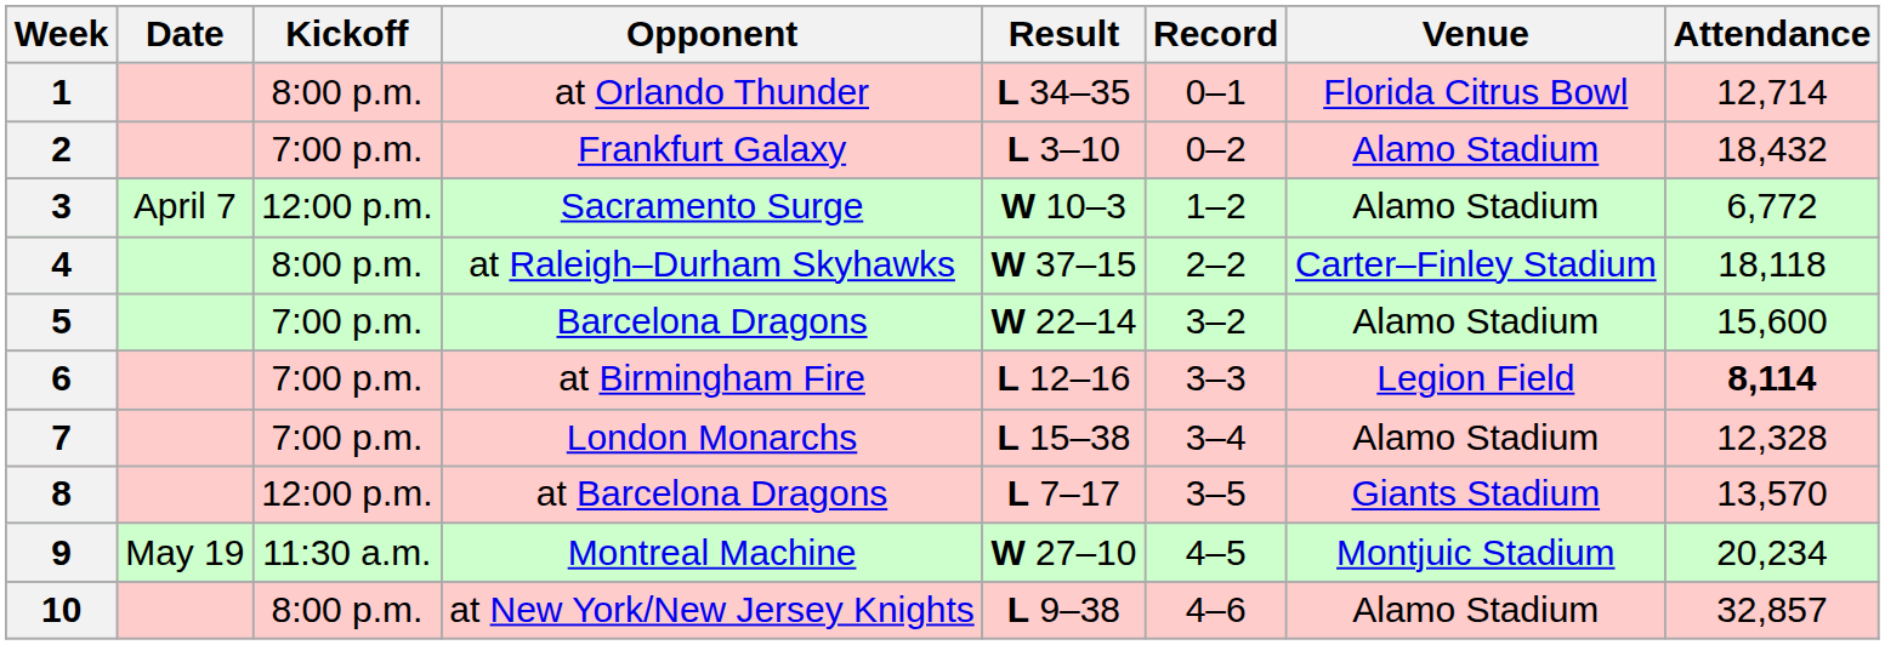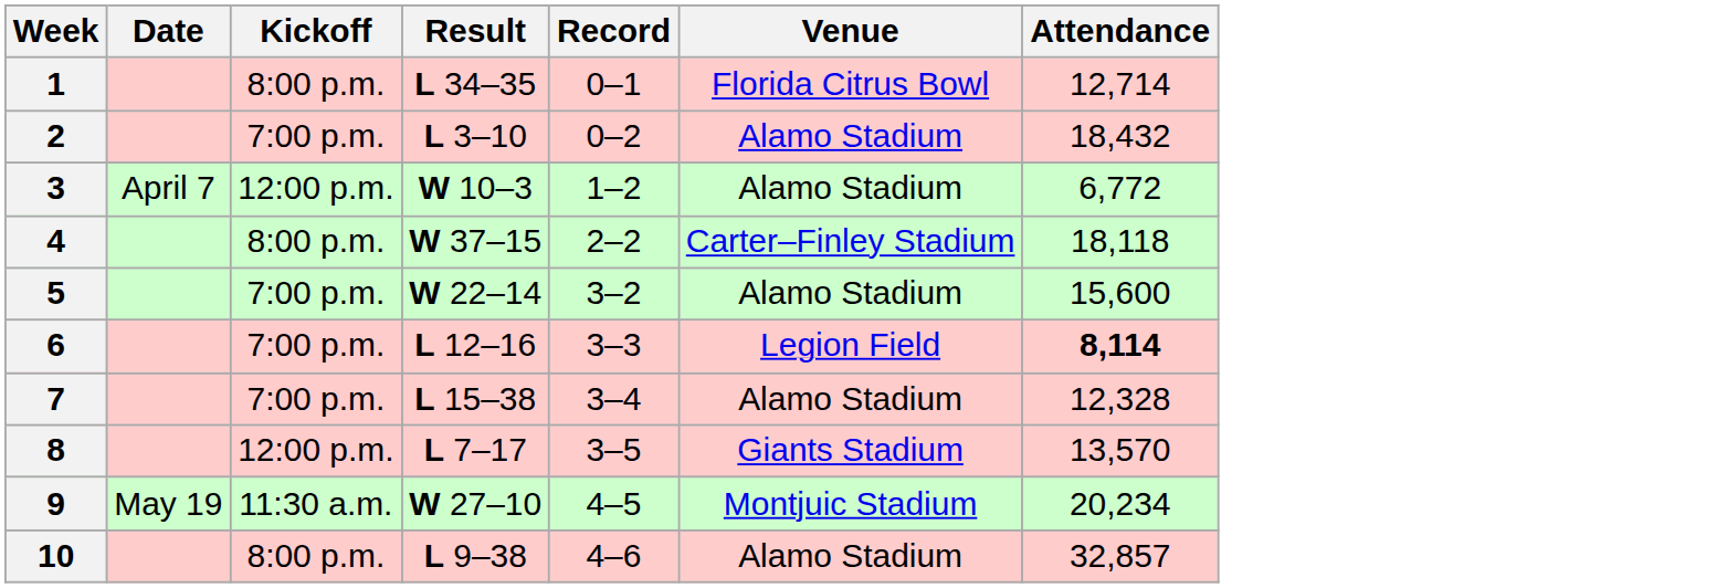- column: Opponent | at Orlando Thunder | Frankfurt Galaxy | Sacramento Surge | at Raleigh–Durham Skyhawks | Barcelona Dragons | at Birmingham Fire | London Monarchs | at Barcelona Dragons | Montreal Machine | at New York/New Jersey Knights
